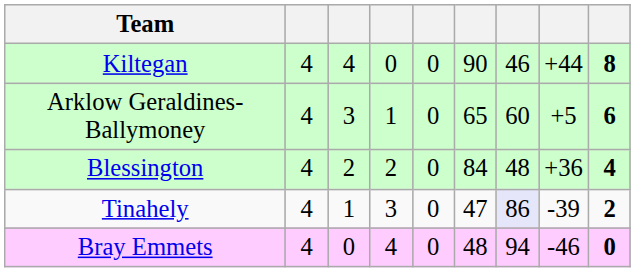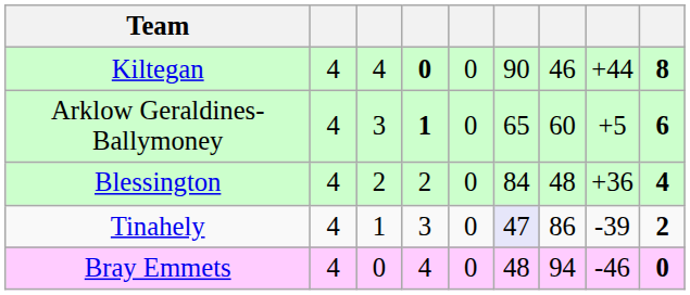Kiltegan | column 4: normal -> bold
Arklow Geraldines-Ballymoney | column 4: normal -> bold
Tinahely | column 6: no background -> lavender background
Tinahely | column 7: lavender background -> no background
